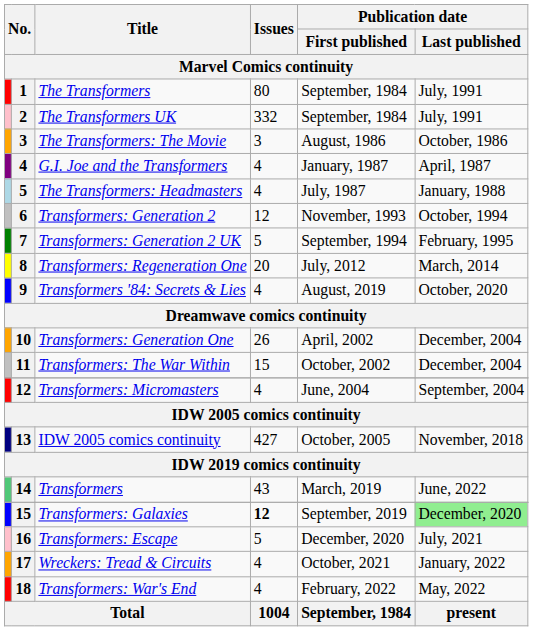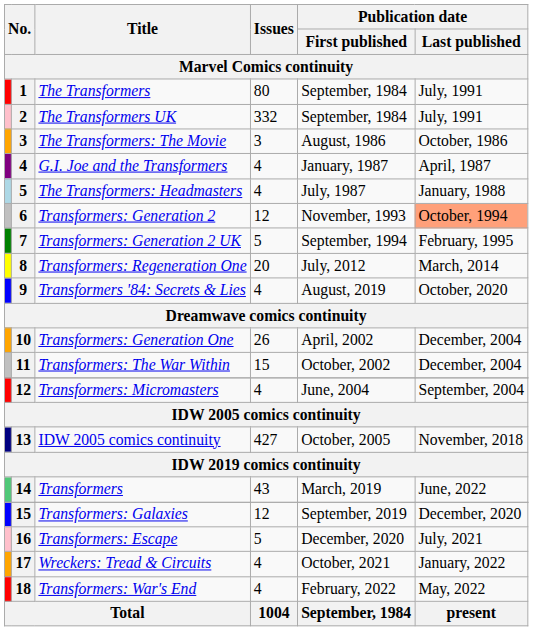Transformers: Generation 2 | Publication date / Last published: no background -> lightsalmon background
Transformers: Galaxies | Issues: bold -> normal
Transformers: Galaxies | Publication date / Last published: lightgreen background -> no background
